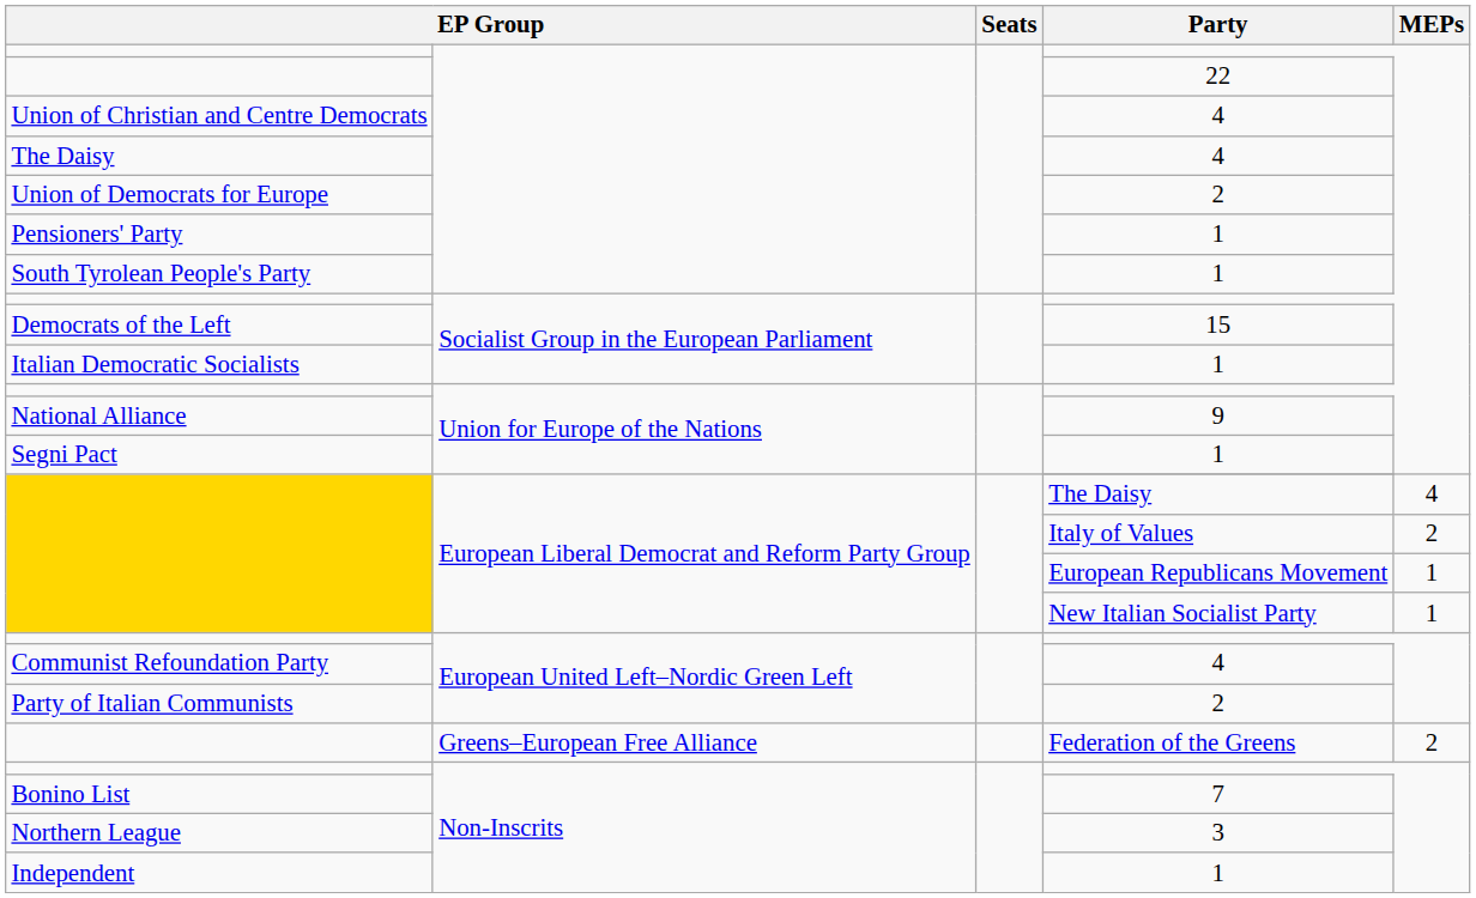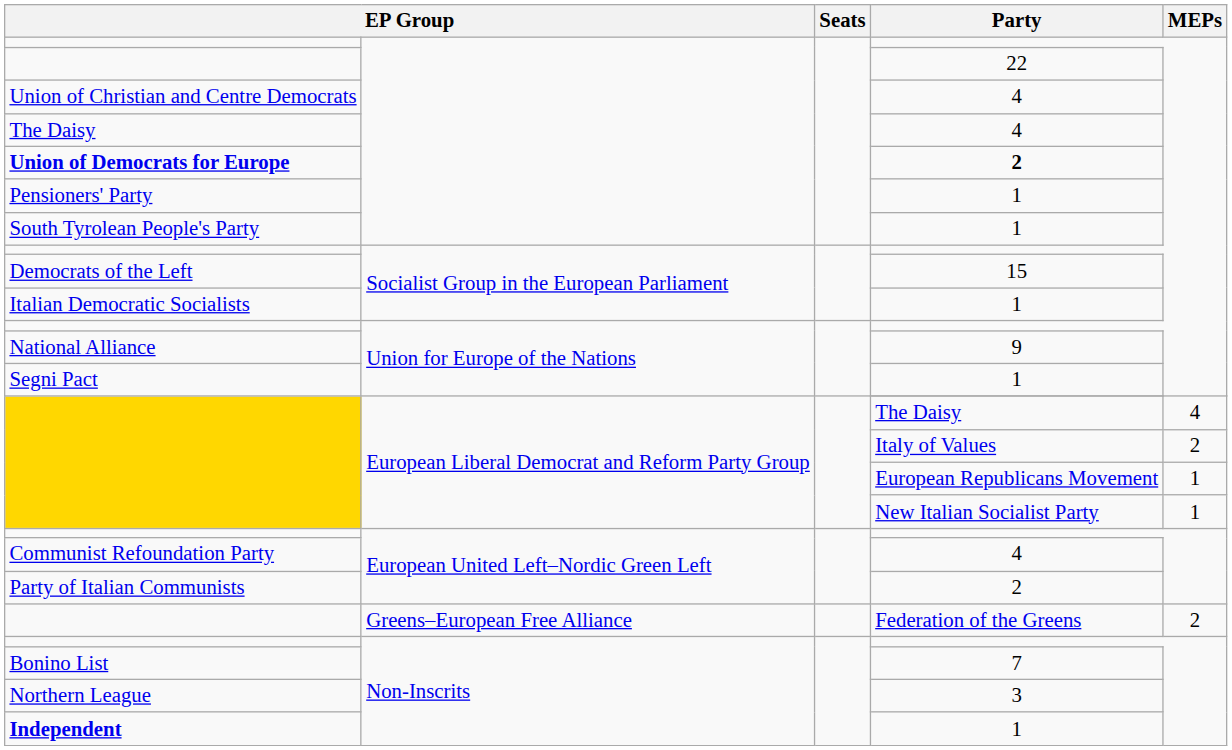Union of Democrats for Europe | column 1: normal -> bold
Union of Democrats for Europe | Party: normal -> bold
Independent | column 1: normal -> bold
